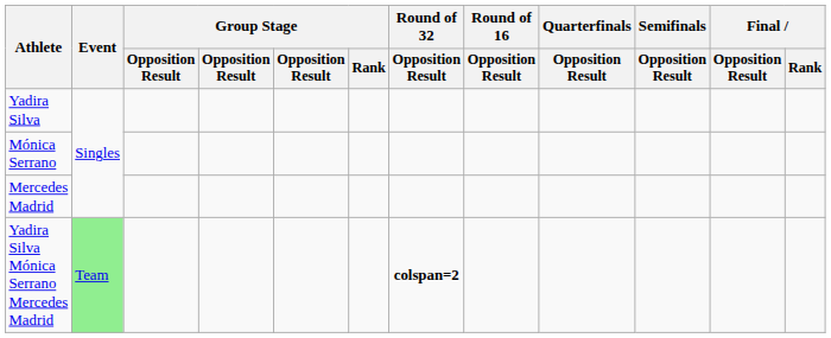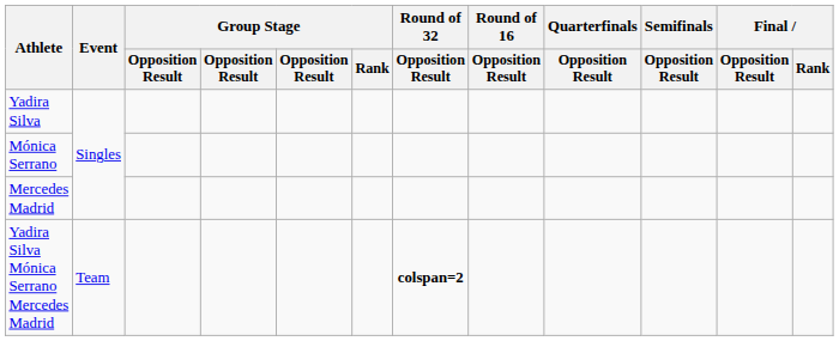Yadira Silva Mónica Serrano Mercedes Madrid | Event: lightgreen background -> no background
